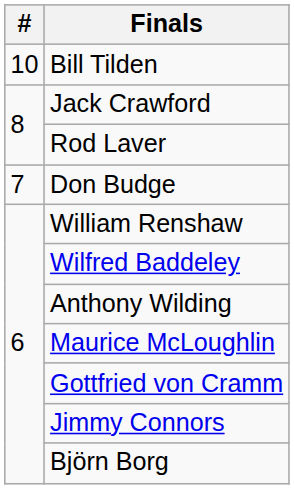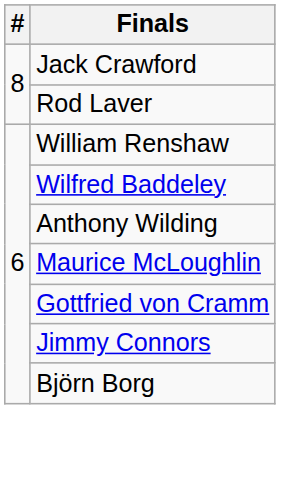- row: 10 | Bill Tilden
- row: 7 | Don Budge
